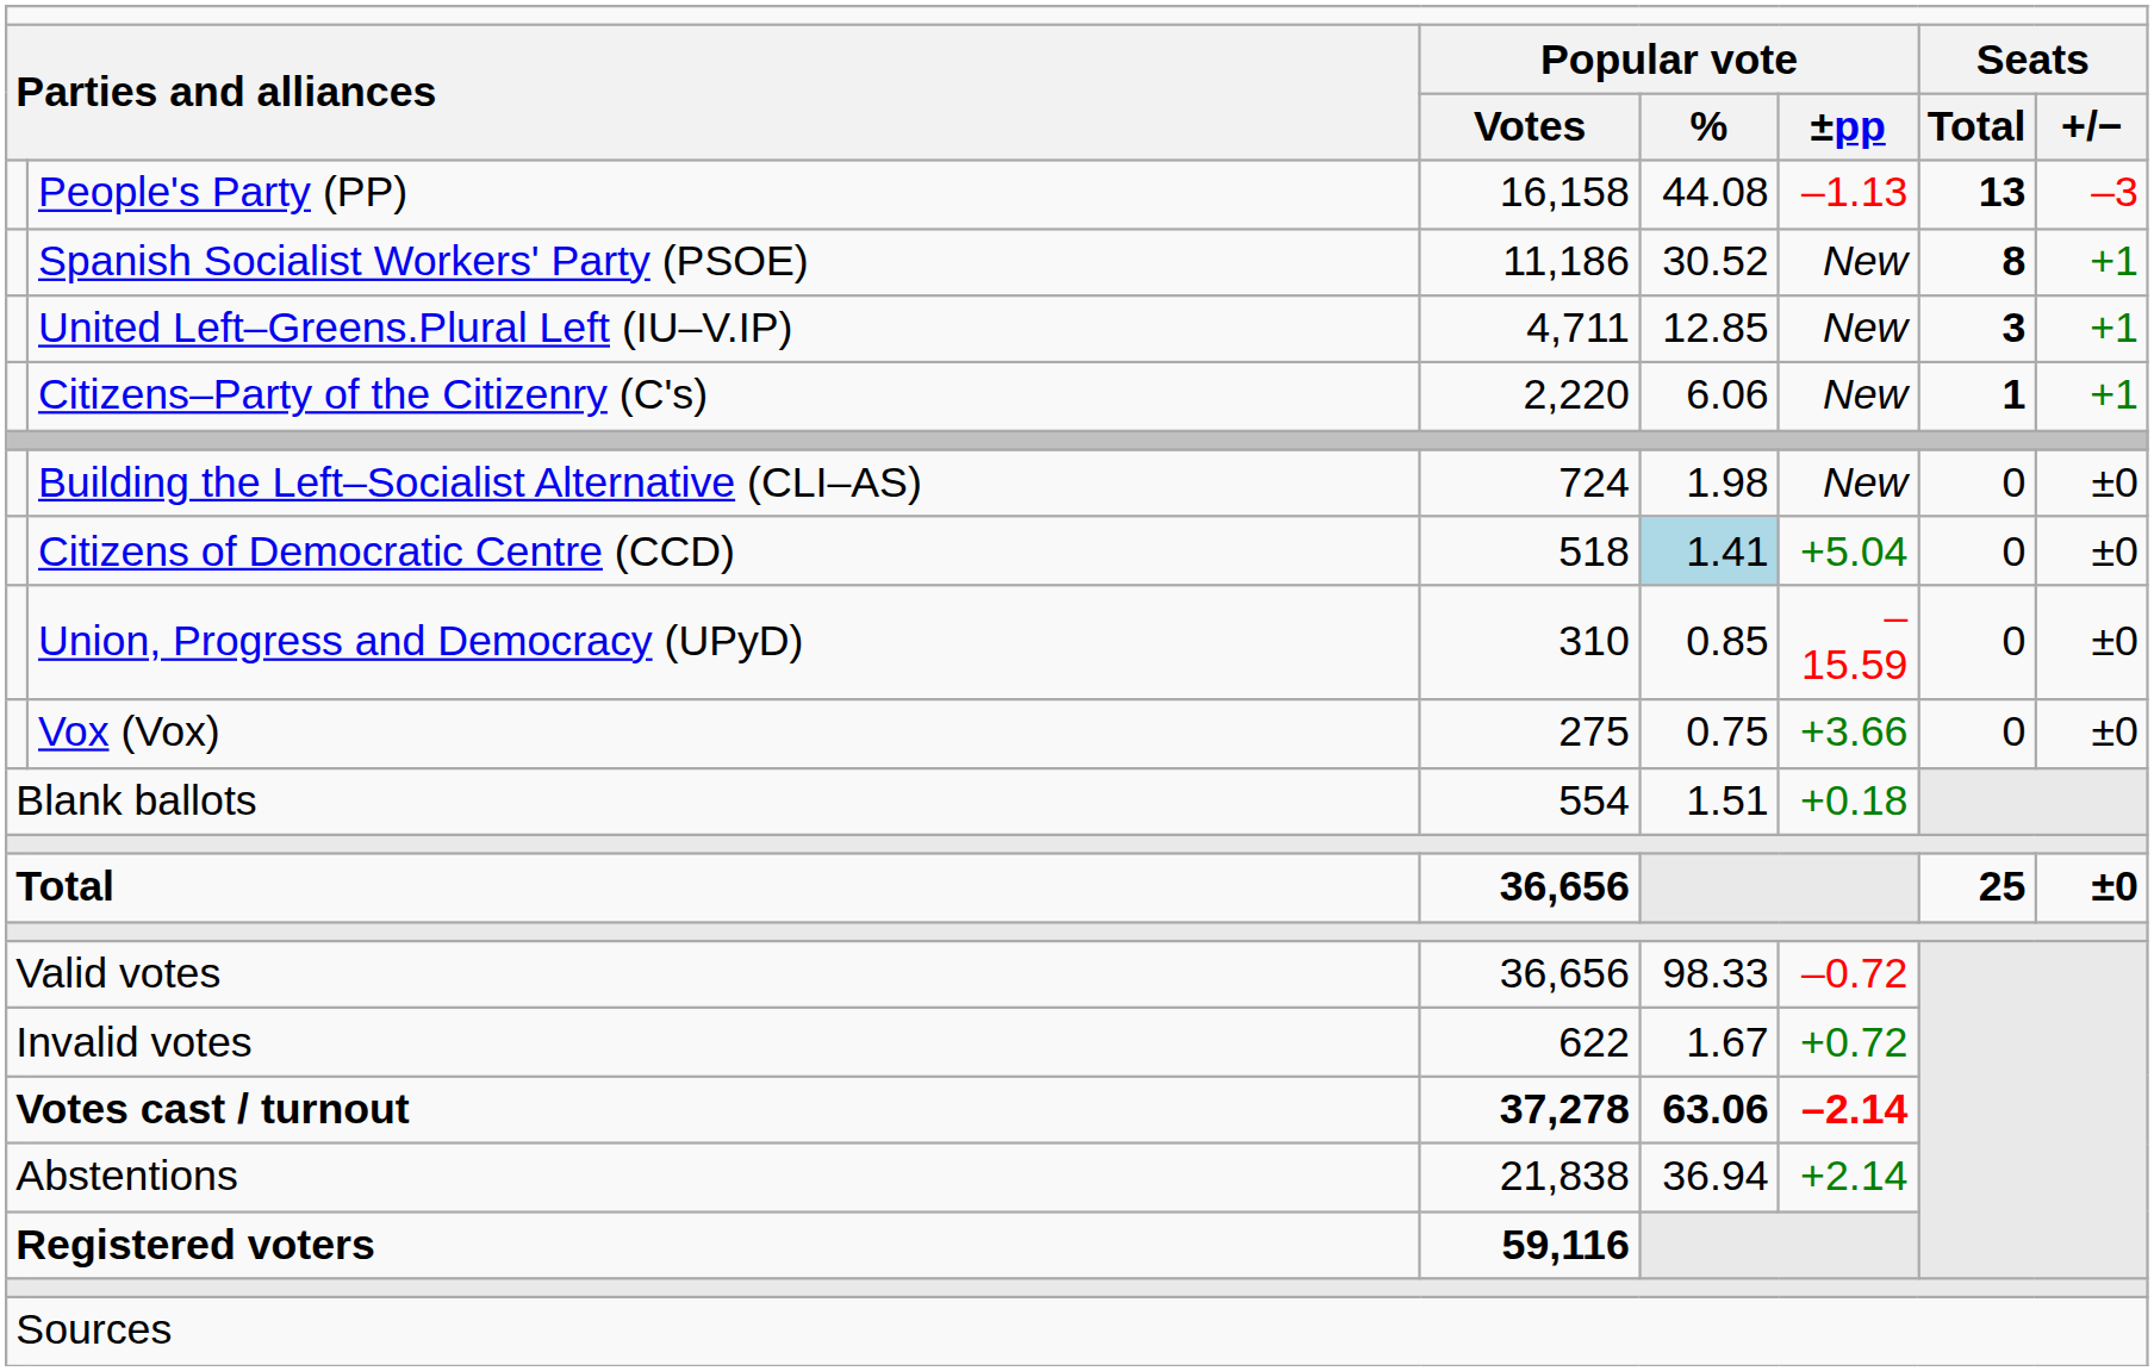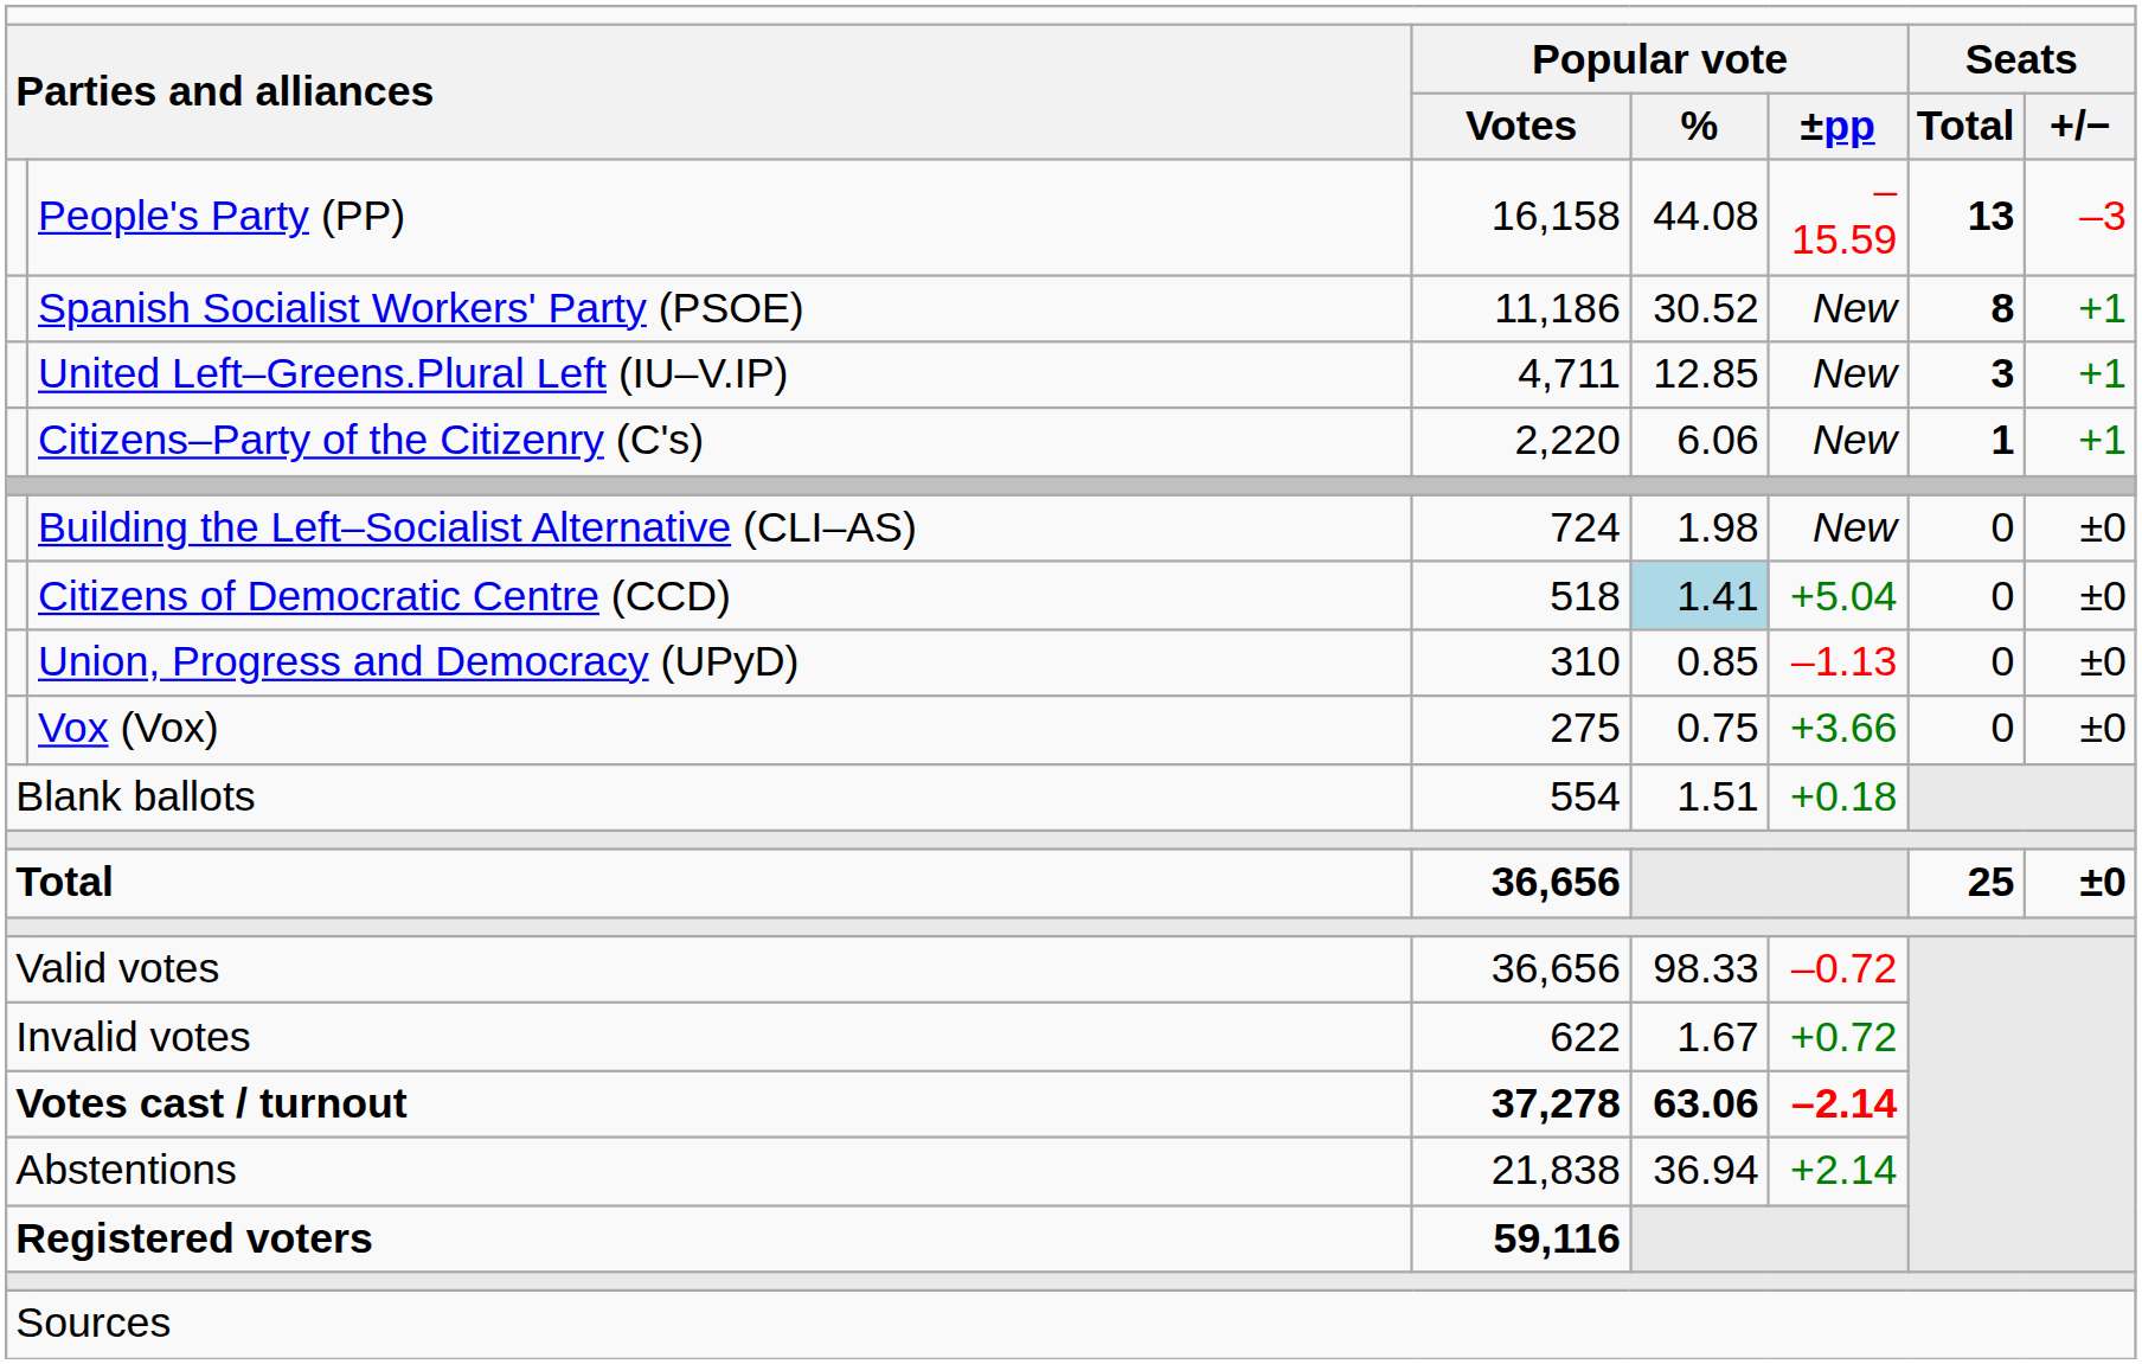People's Party (PP) | column 5: –1.13 -> –15.59
Union, Progress and Democracy (UPyD) | column 5: –15.59 -> –1.13
